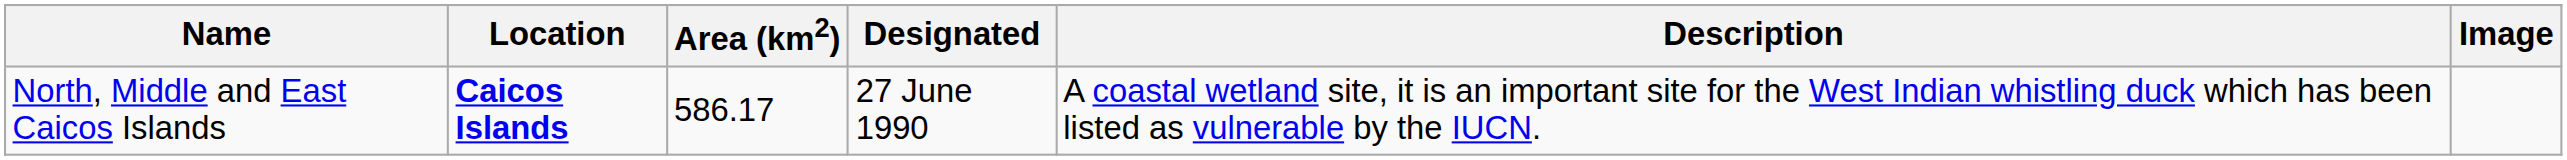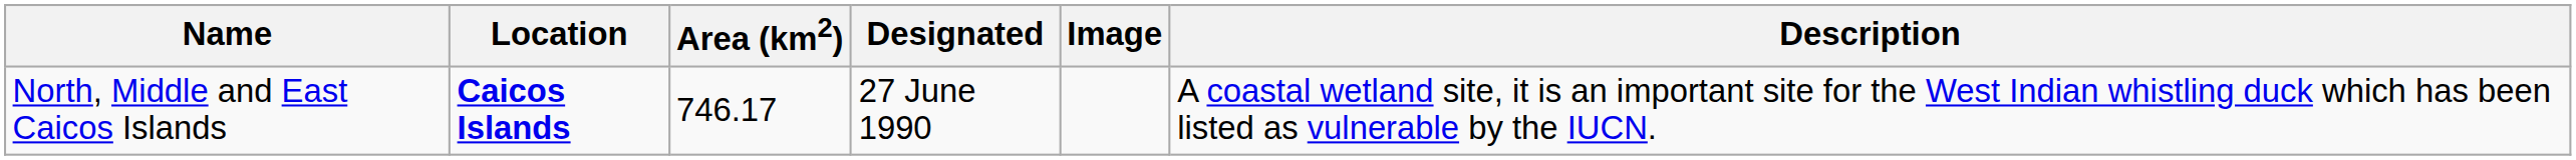columns swapped: Description <-> Image
North, Middle and East Caicos Islands | Area (km2): 586.17 -> 746.17
